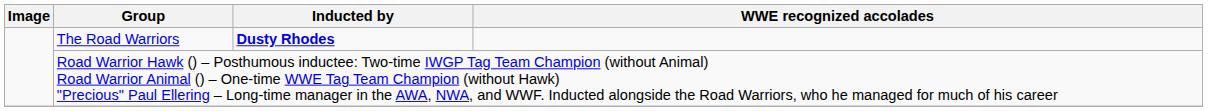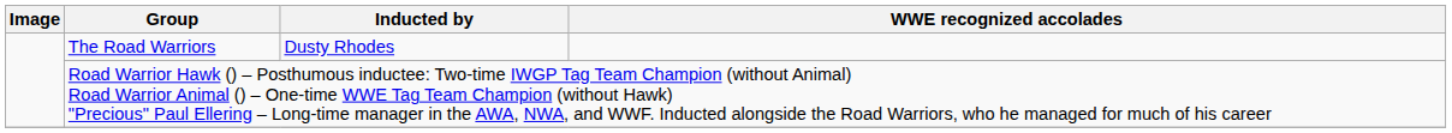The Road Warriors | Inducted by: bold -> normal
